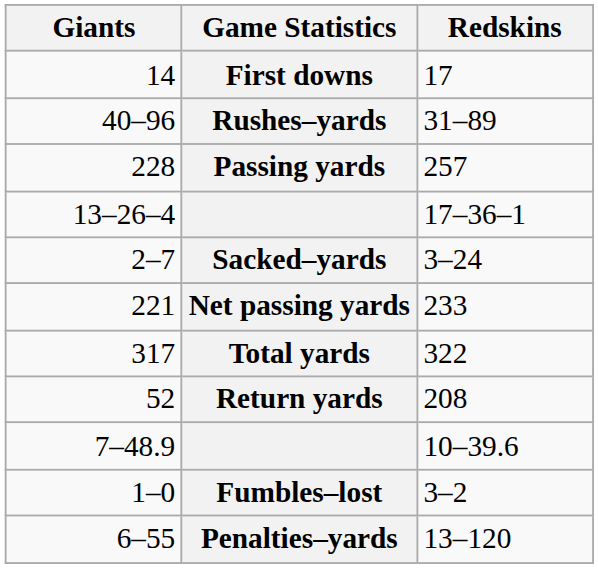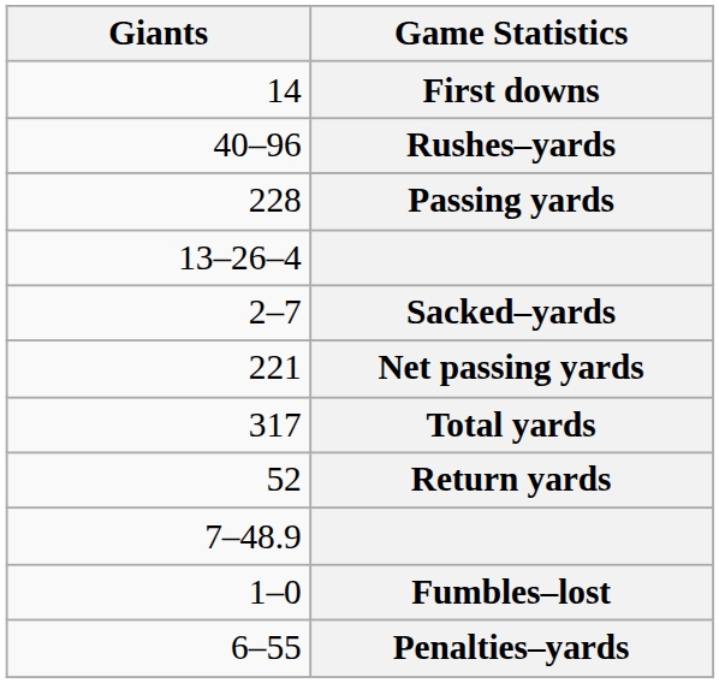- column: Redskins | 17 | 31–89 | 257 | 17–36–1 | 3–24 | 233 | 322 | 208 | 10–39.6 | 3–2 | 13–120
